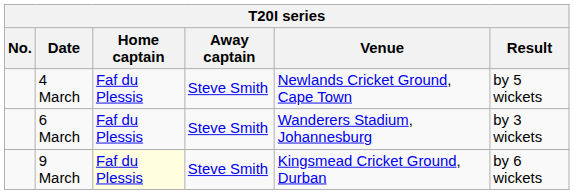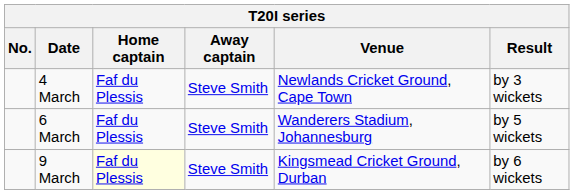4 March | Result: by 5 wickets -> by 3 wickets
6 March | Result: by 3 wickets -> by 5 wickets
